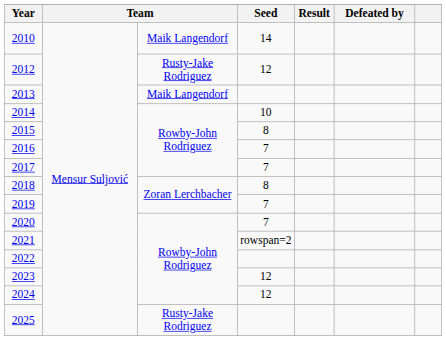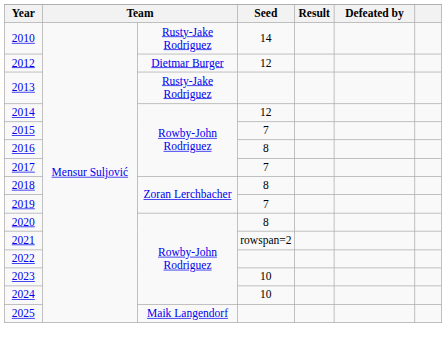2010 | column 3: Maik Langendorf -> Rusty-Jake Rodriguez
2012 | column 3: Rusty-Jake Rodriguez -> Dietmar Burger
2013 | column 3: Maik Langendorf -> Rusty-Jake Rodriguez
2014 | Seed: 10 -> 12
2015 | Seed: 8 -> 7
2016 | Seed: 7 -> 8
2020 | Seed: 7 -> 8
2023 | Seed: 12 -> 10
2024 | Seed: 12 -> 10
2025 | column 3: Rusty-Jake Rodriguez -> Maik Langendorf
